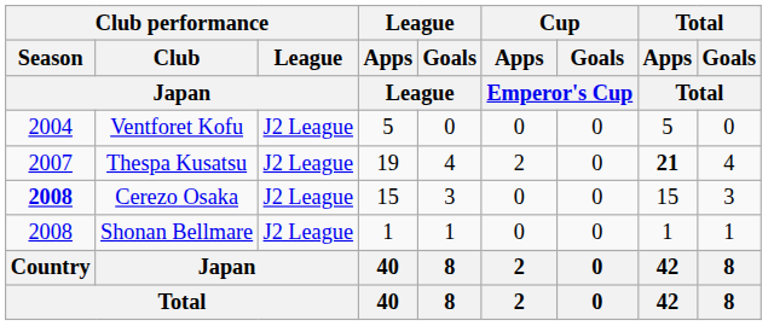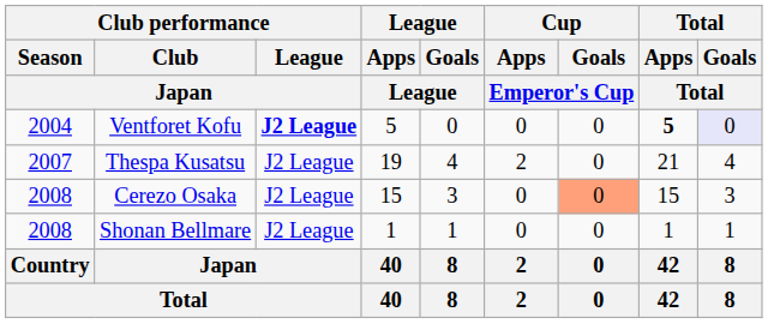Ventforet Kofu | Club performance / League / Japan: normal -> bold
Ventforet Kofu | Total / Apps / Total: normal -> bold
Ventforet Kofu | Total / Goals / Total: no background -> lavender background
Thespa Kusatsu | Total / Apps / Total: bold -> normal
Cerezo Osaka | Club performance / Season / Japan: bold -> normal
Cerezo Osaka | Cup / Goals / Emperor's Cup: no background -> lightsalmon background
